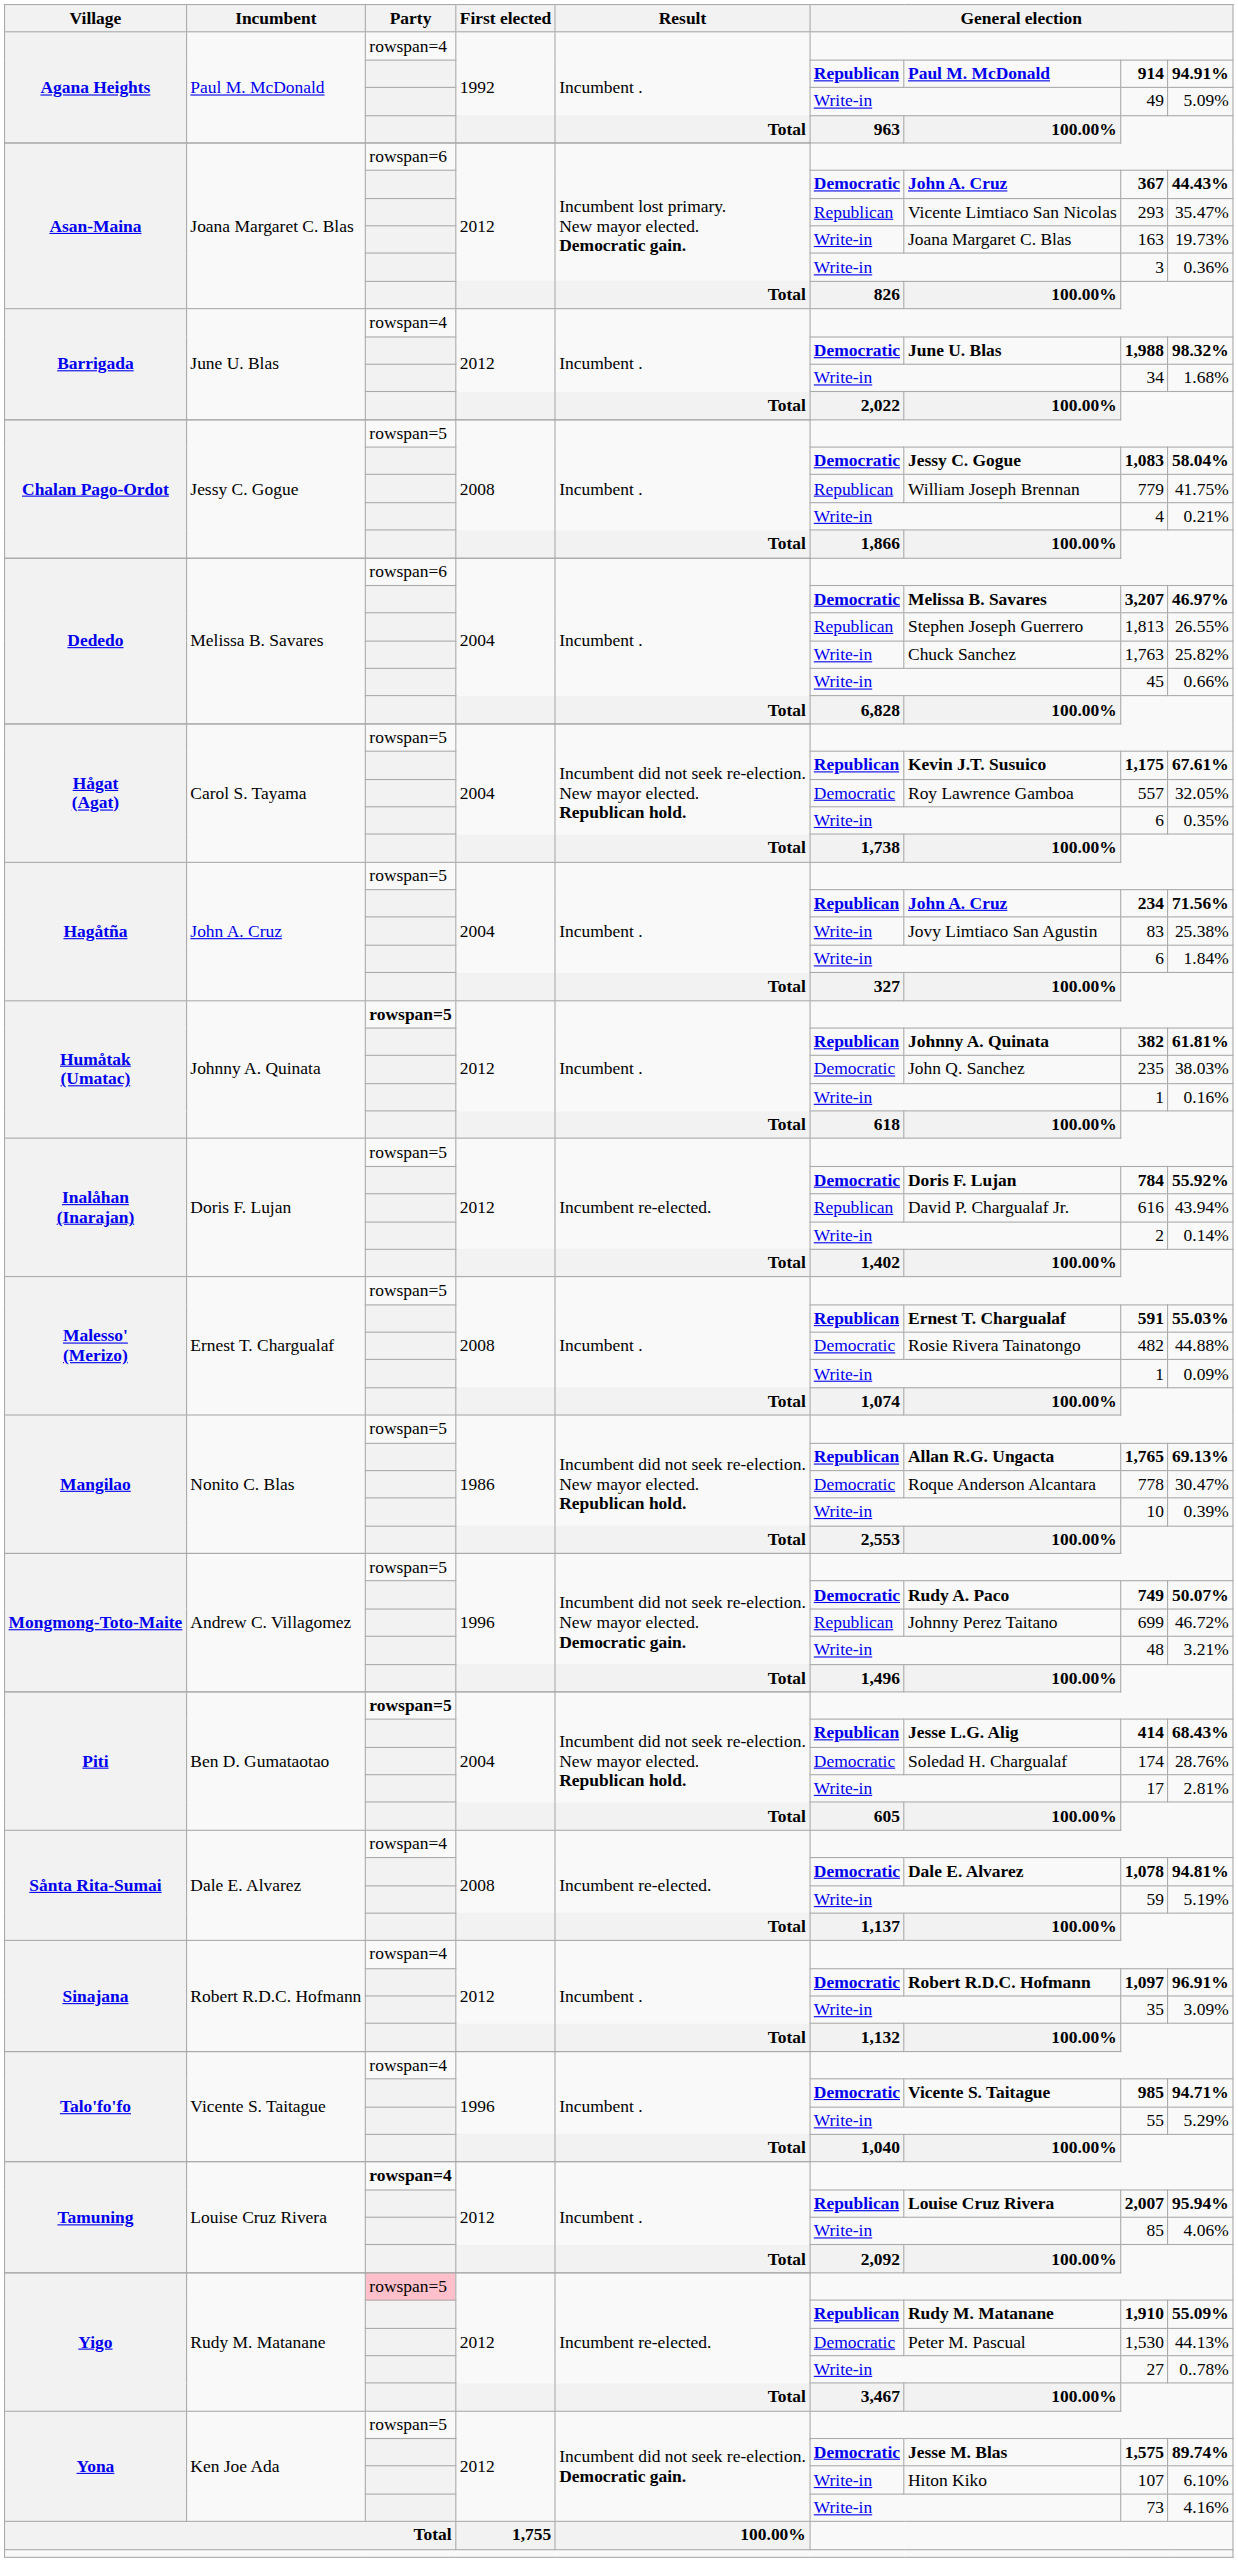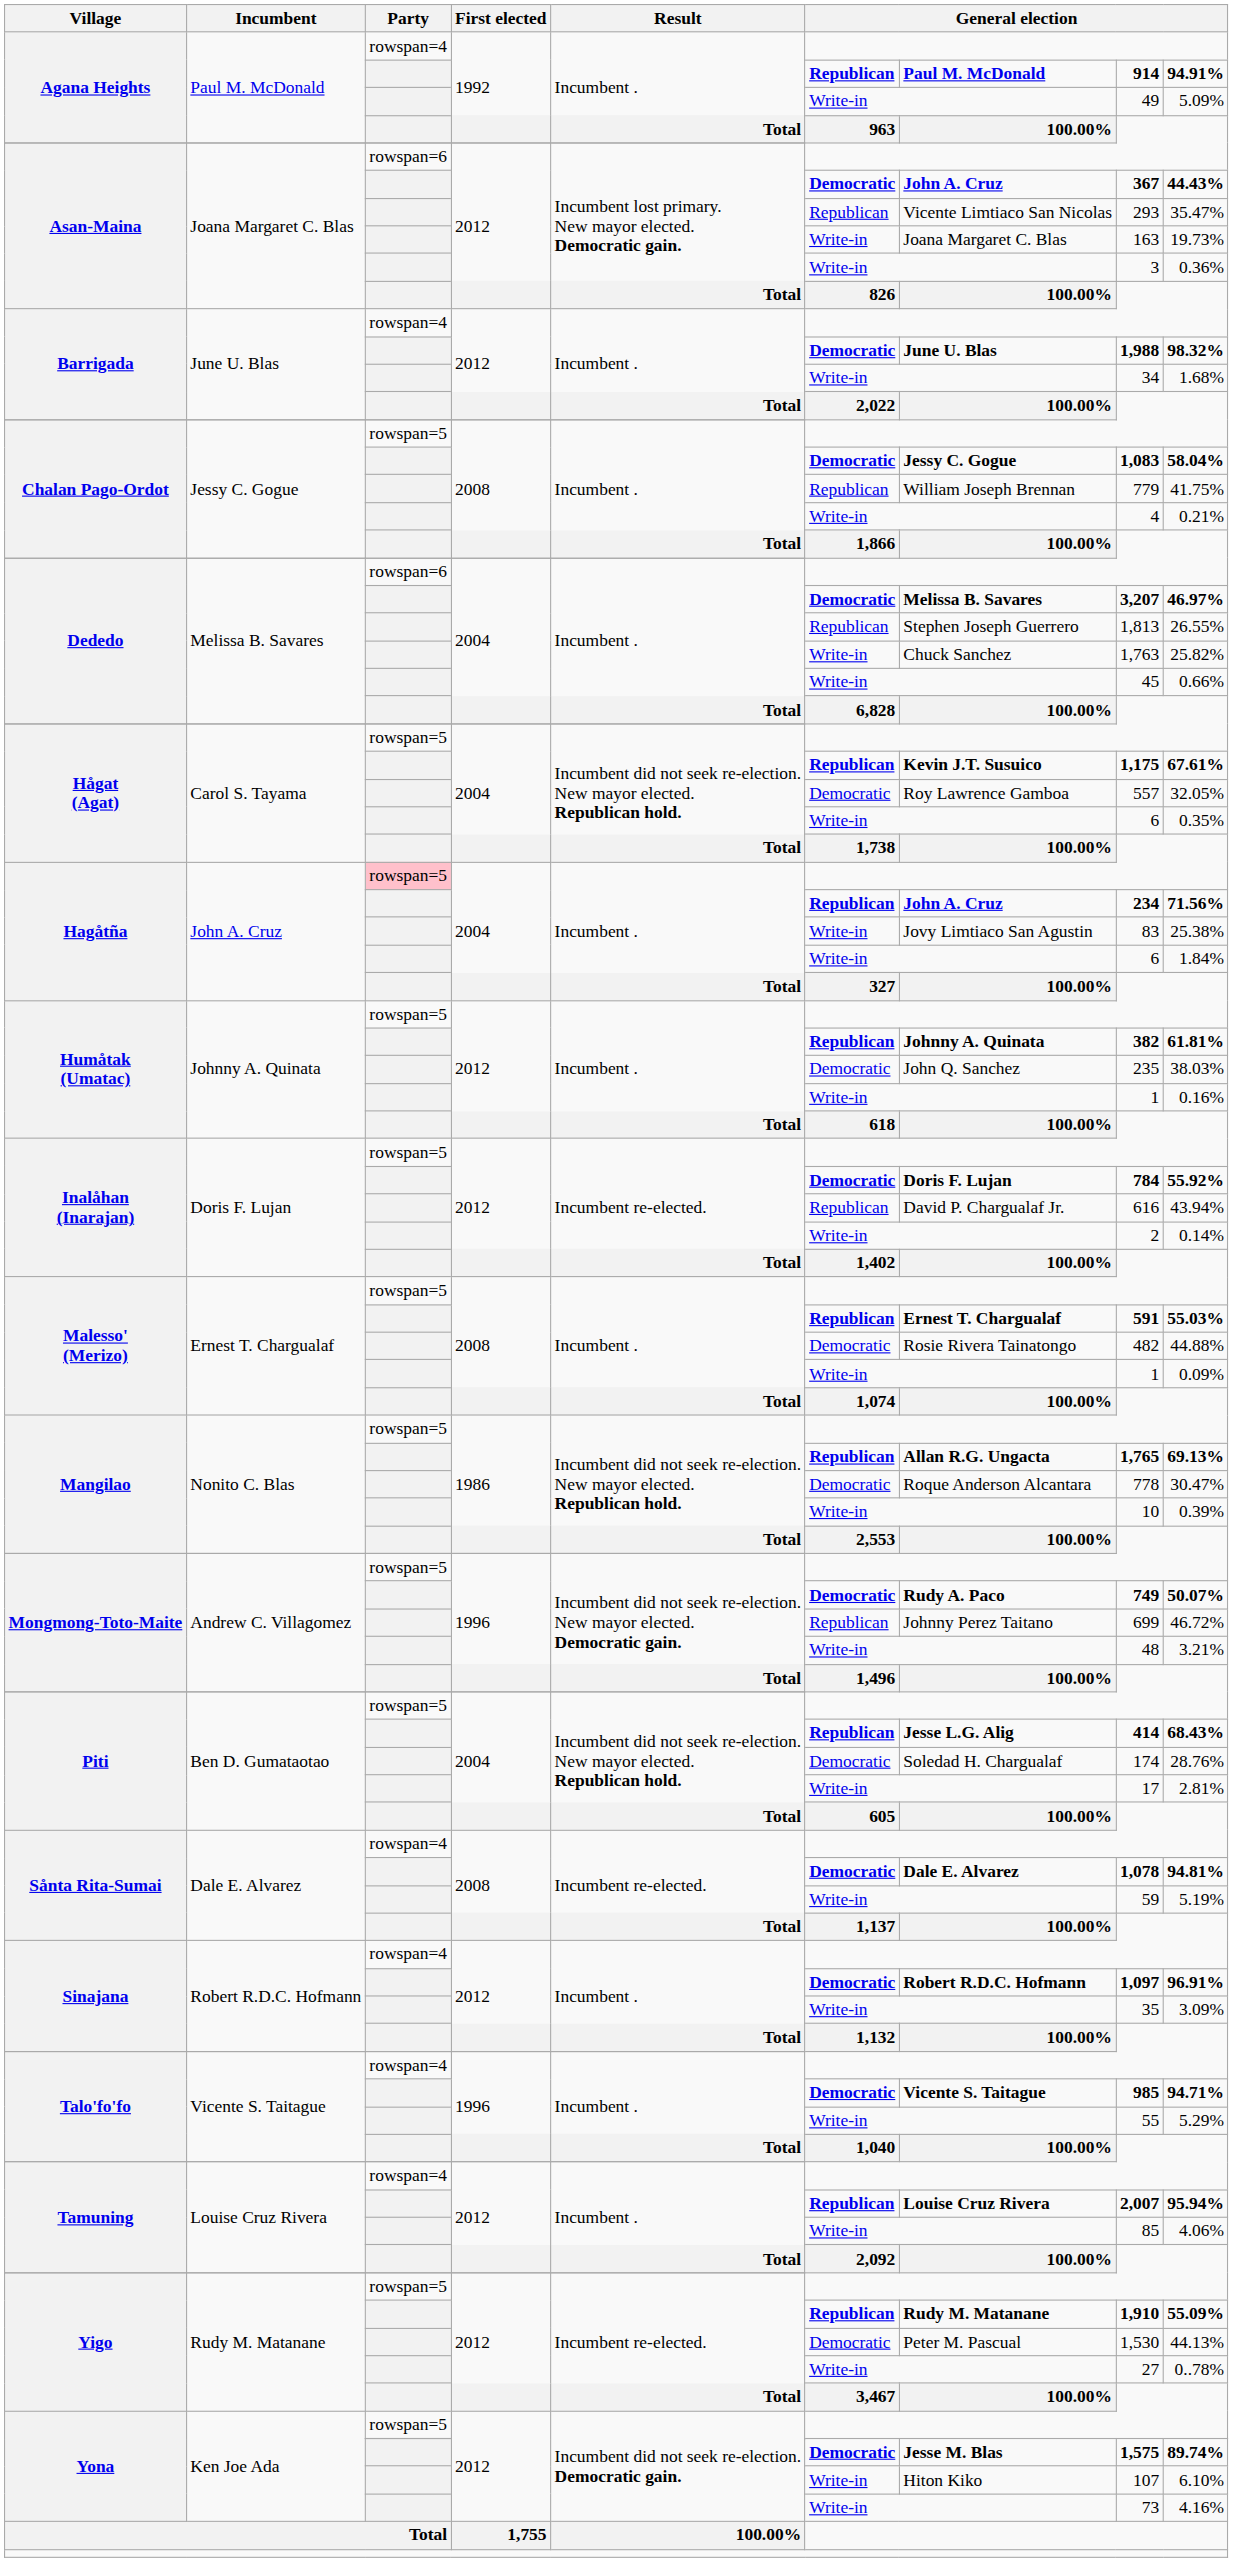Hagåtña / rowspan=5 | Party: no background -> pink background
Humåtak (Umatac) / rowspan=5 | Party: bold -> normal
Piti / rowspan=5 | Party: bold -> normal
Tamuning / rowspan=4 | Party: bold -> normal
Yigo / rowspan=5 | Party: pink background -> no background
